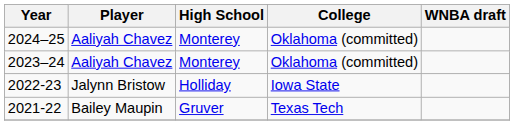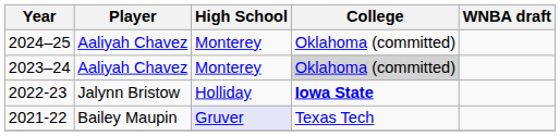2023–24 | College: no background -> lightgrey background
2022-23 | College: normal -> bold
2021-22 | High School: no background -> lavender background
